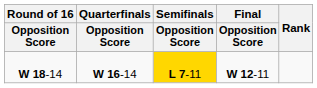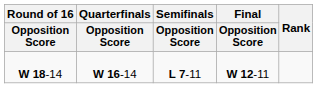W 18-14 | Semifinals / Opposition Score: gold background -> no background
